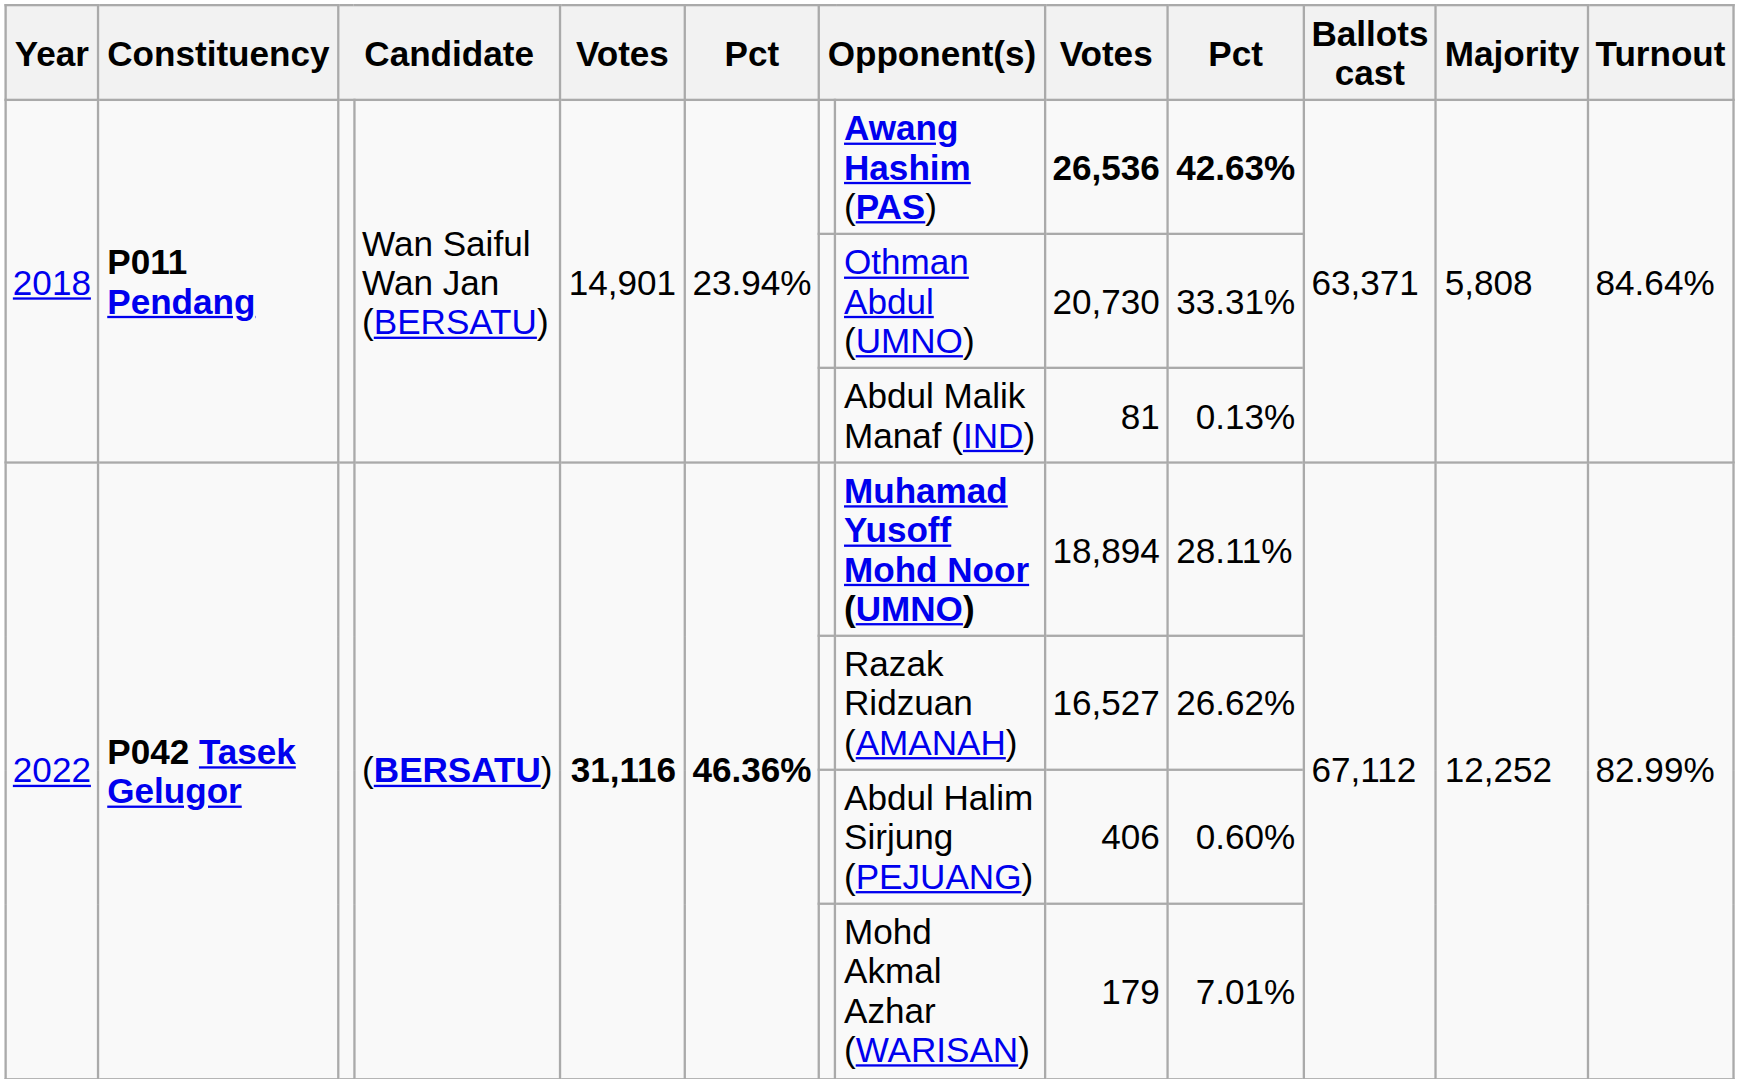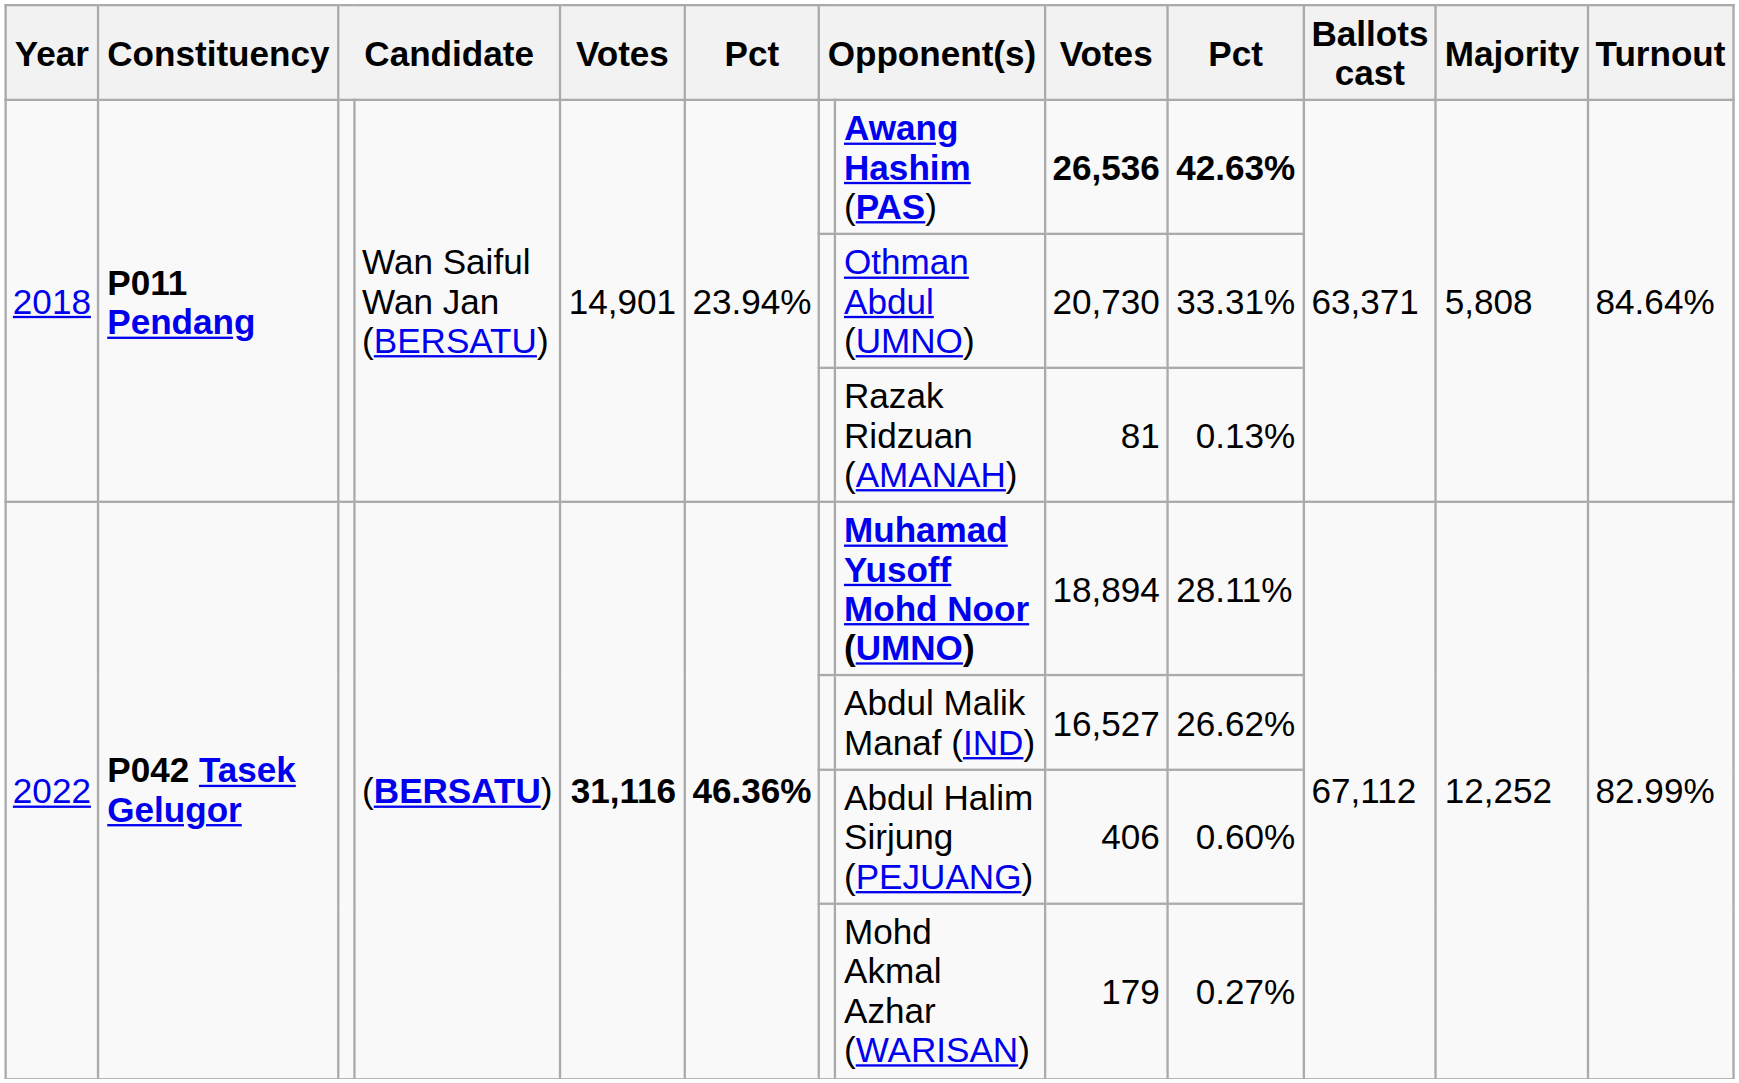row 4 | column 8: Abdul Malik Manaf (IND) -> Razak Ridzuan (AMANAH)
row 6 | column 8: Razak Ridzuan (AMANAH) -> Abdul Malik Manaf (IND)
row 8 | column 10: 7.01% -> 0.27%
